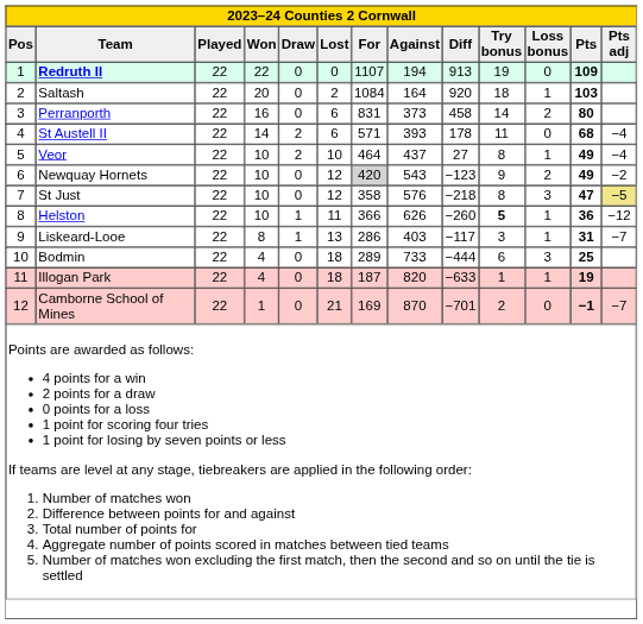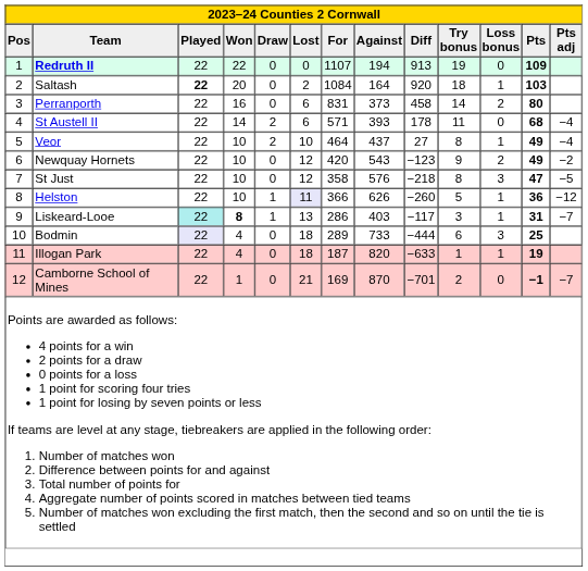Saltash | 2023–24 Counties 2 Cornwall / Played: normal -> bold
Newquay Hornets | 2023–24 Counties 2 Cornwall / For: lightgrey background -> no background
St Just | 2023–24 Counties 2 Cornwall / Pts adj: khaki background -> no background
Helston | 2023–24 Counties 2 Cornwall / Lost: no background -> lavender background
Helston | 2023–24 Counties 2 Cornwall / Try bonus: bold -> normal
Liskeard-Looe | 2023–24 Counties 2 Cornwall / Played: no background -> paleturquoise background
Liskeard-Looe | 2023–24 Counties 2 Cornwall / Won: normal -> bold
Bodmin | 2023–24 Counties 2 Cornwall / Played: no background -> lavender background
